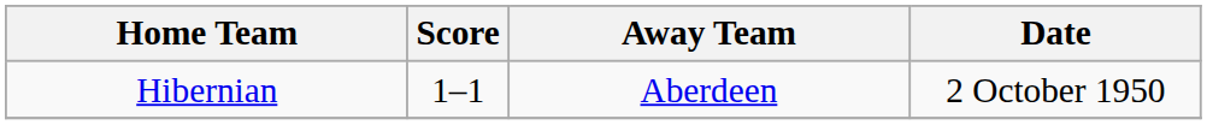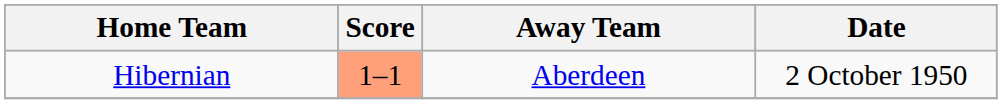Hibernian | Score: no background -> lightsalmon background
